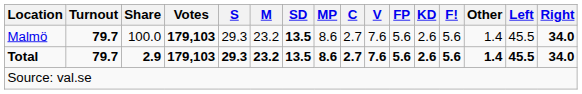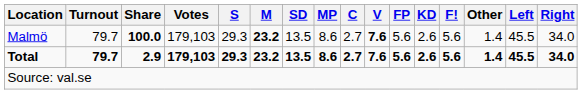Malmö | Turnout: bold -> normal
Malmö | Share: normal -> bold
Malmö | Votes: bold -> normal
Malmö | M: normal -> bold
Malmö | SD: bold -> normal
Malmö | V: normal -> bold
Malmö | Right: bold -> normal
